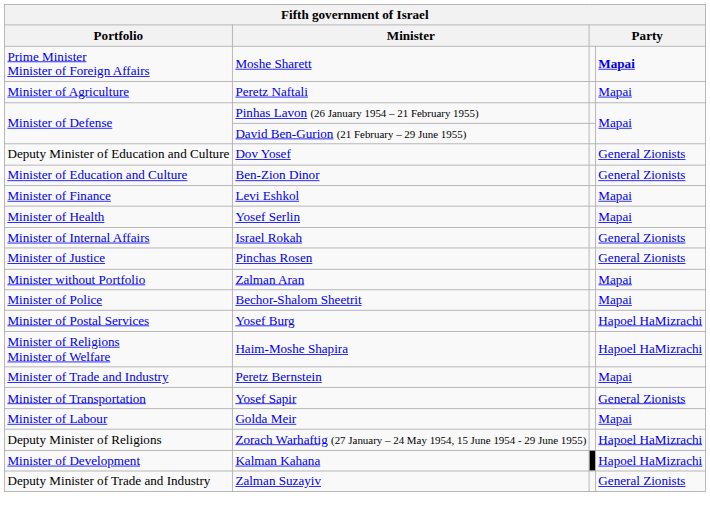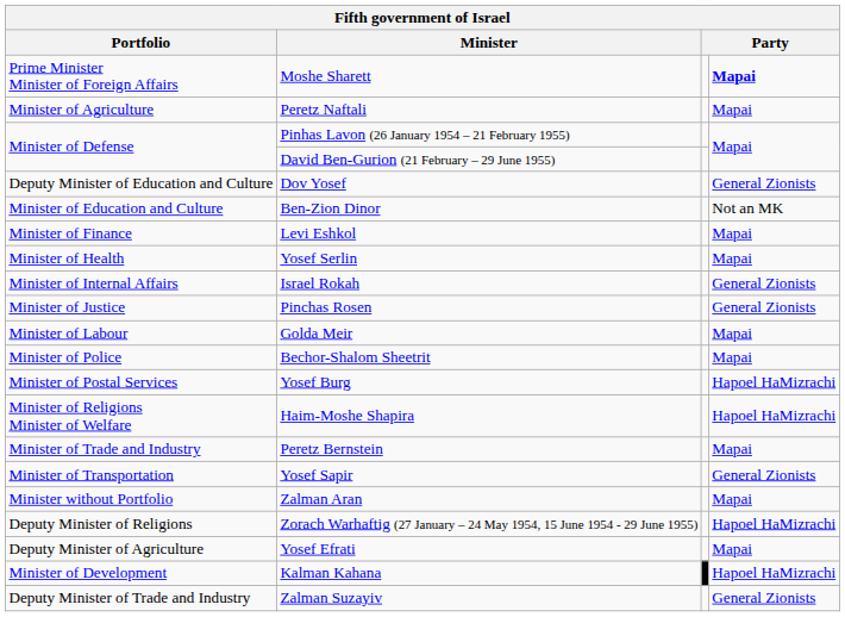Ben-Zion Dinor | column 4: General Zionists -> Not an MK
rows swapped: Golda Meir <-> Zalman Aran
+ row: Deputy Minister of Agriculture | Yosef Efrati | Mapai
